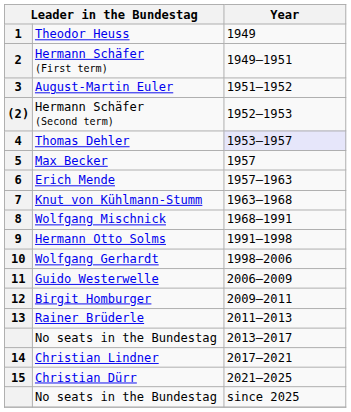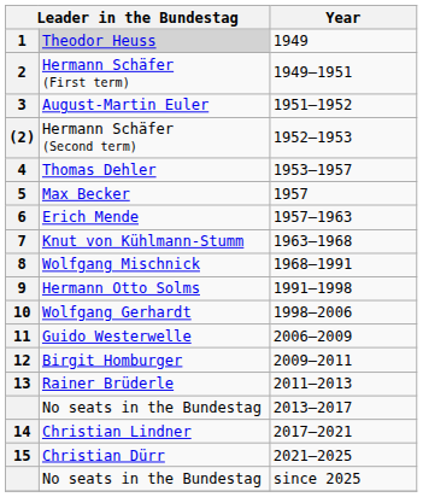Theodor Heuss | column 2: no background -> lightgrey background
Thomas Dehler | Year: lavender background -> no background
